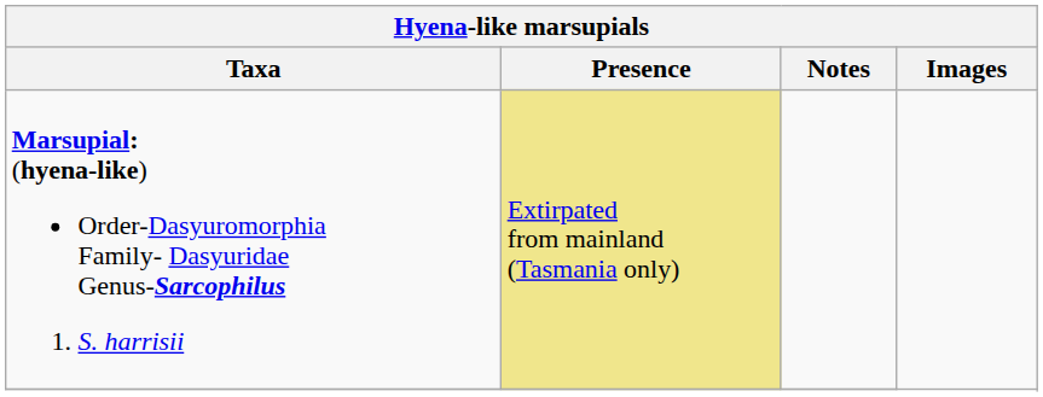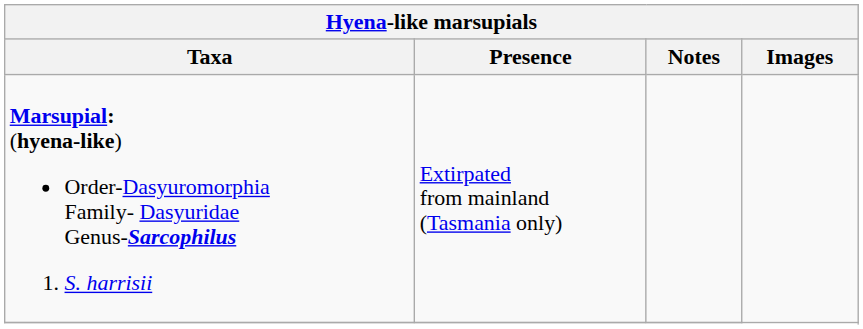row 3 | Presence: khaki background -> no background
